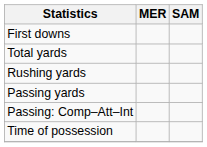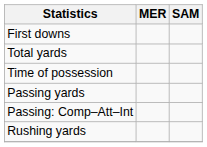rows swapped: Rushing yards <-> Time of possession
